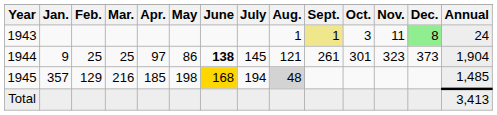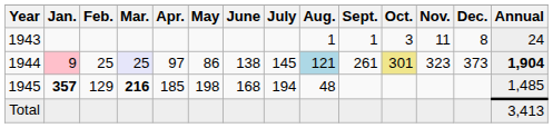1943 | Sept.: khaki background -> no background
1943 | Dec.: lightgreen background -> no background
1944 | Jan.: no background -> pink background
1944 | Mar.: no background -> lavender background
1944 | June: bold -> normal
1944 | Aug.: no background -> lightblue background
1944 | Oct.: no background -> khaki background
1944 | Annual: normal -> bold
1945 | Jan.: normal -> bold
1945 | Mar.: normal -> bold
1945 | June: gold background -> no background
1945 | Aug.: lightgrey background -> no background
